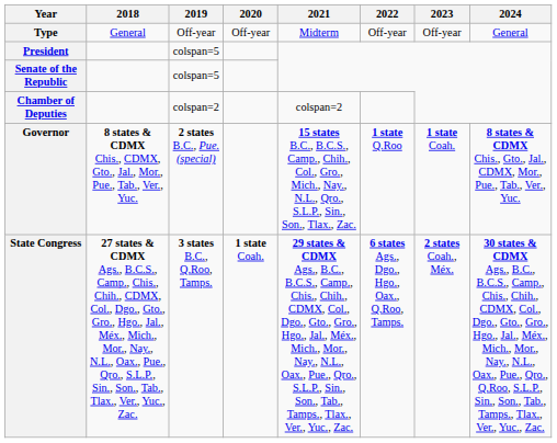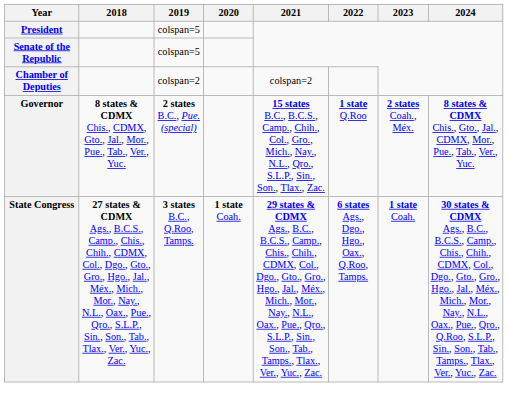- row: Type | General | Off-year | Off-year | Midterm | Off-year | Off-year | General
Governor | 2023: 1 state Coah. -> 2 states Coah., Méx.
State Congress | 2023: 2 states Coah., Méx. -> 1 state Coah.
